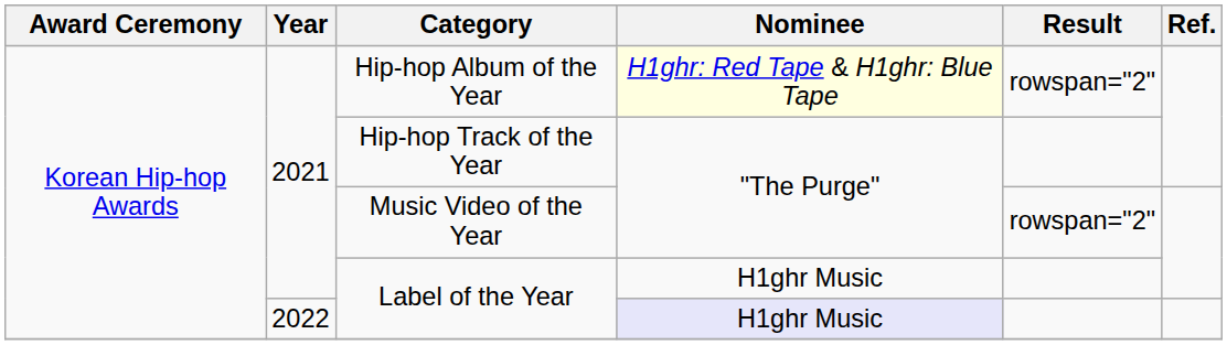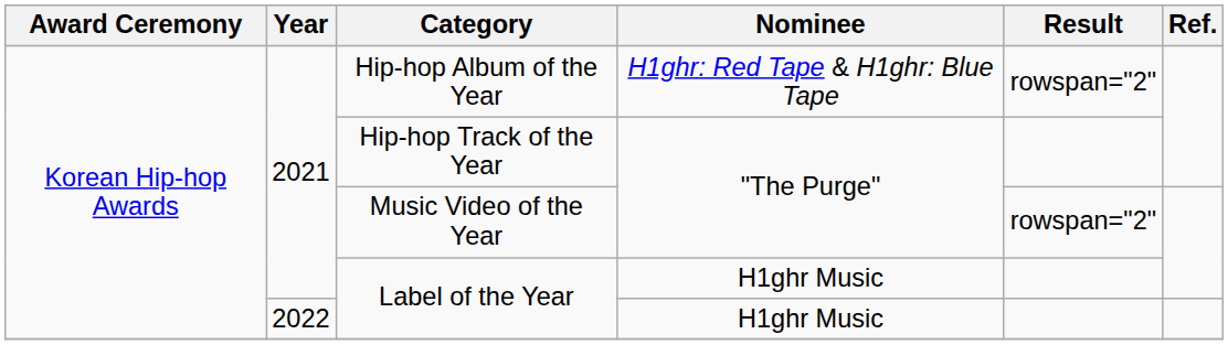Hip-hop Album of the Year | Nominee: lightyellow background -> no background
2022 / Label of the Year | Nominee: lavender background -> no background
